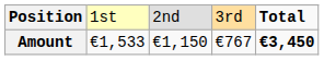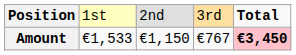Amount | column 5: no background -> pink background
